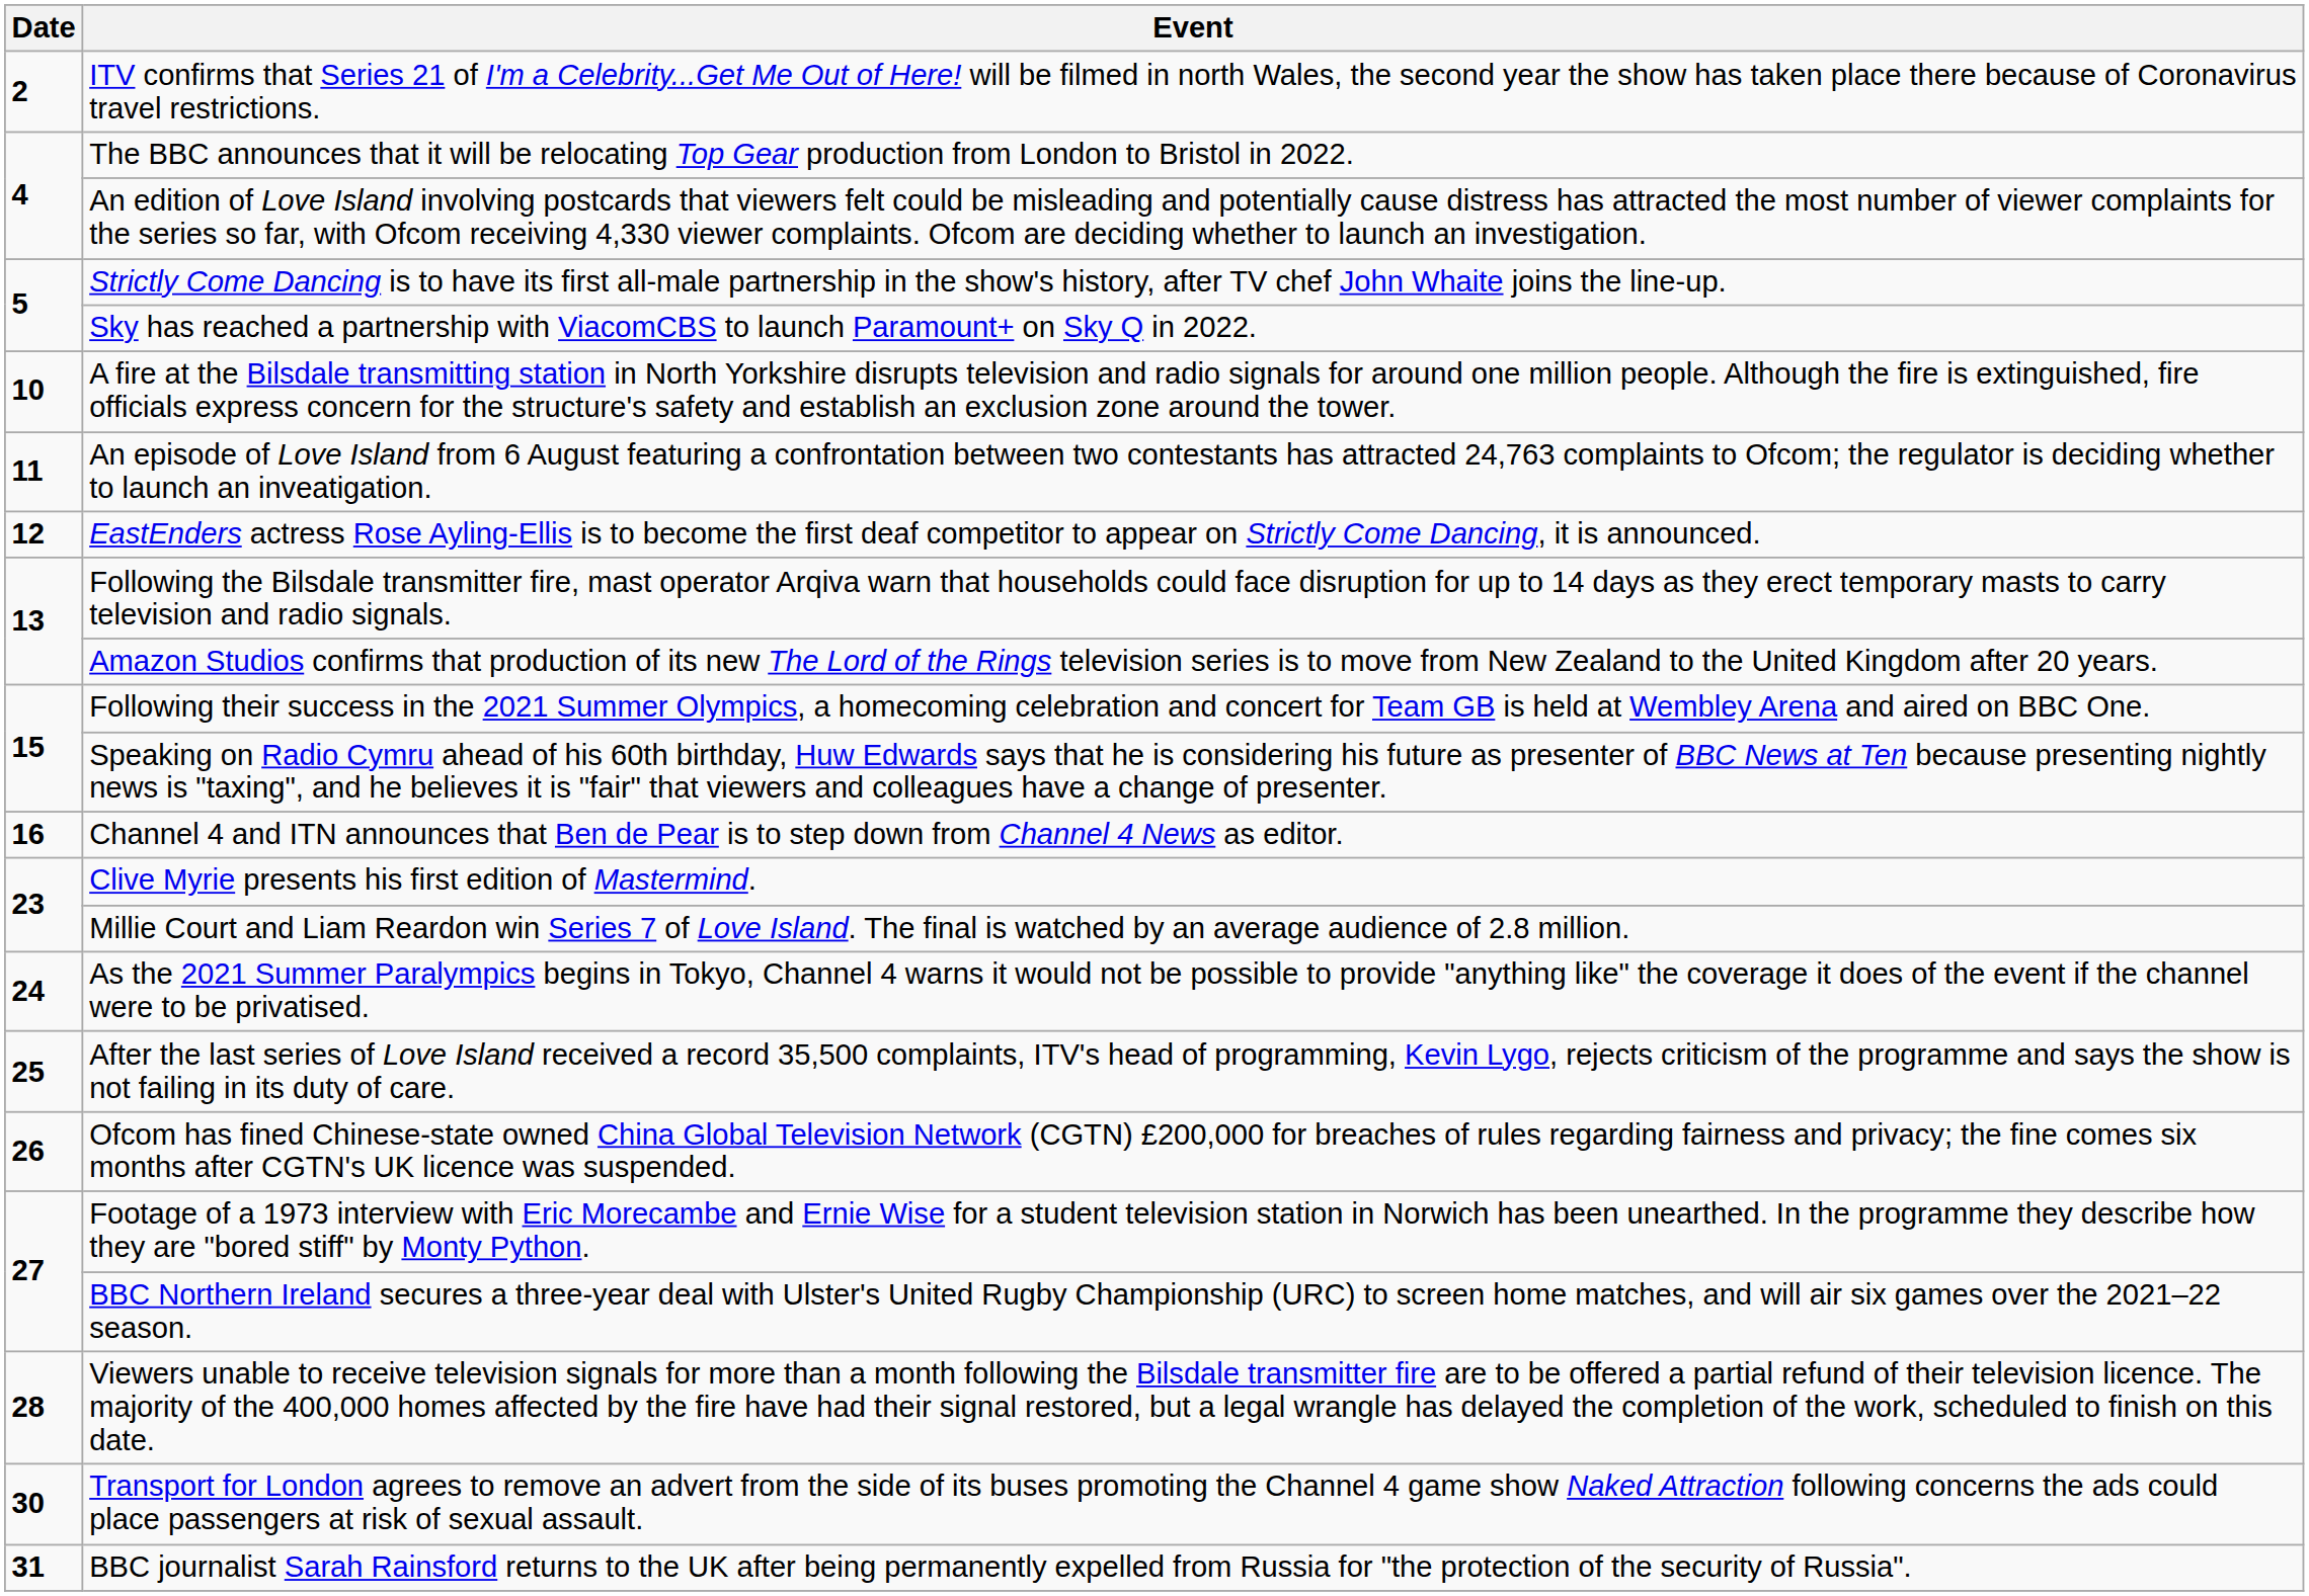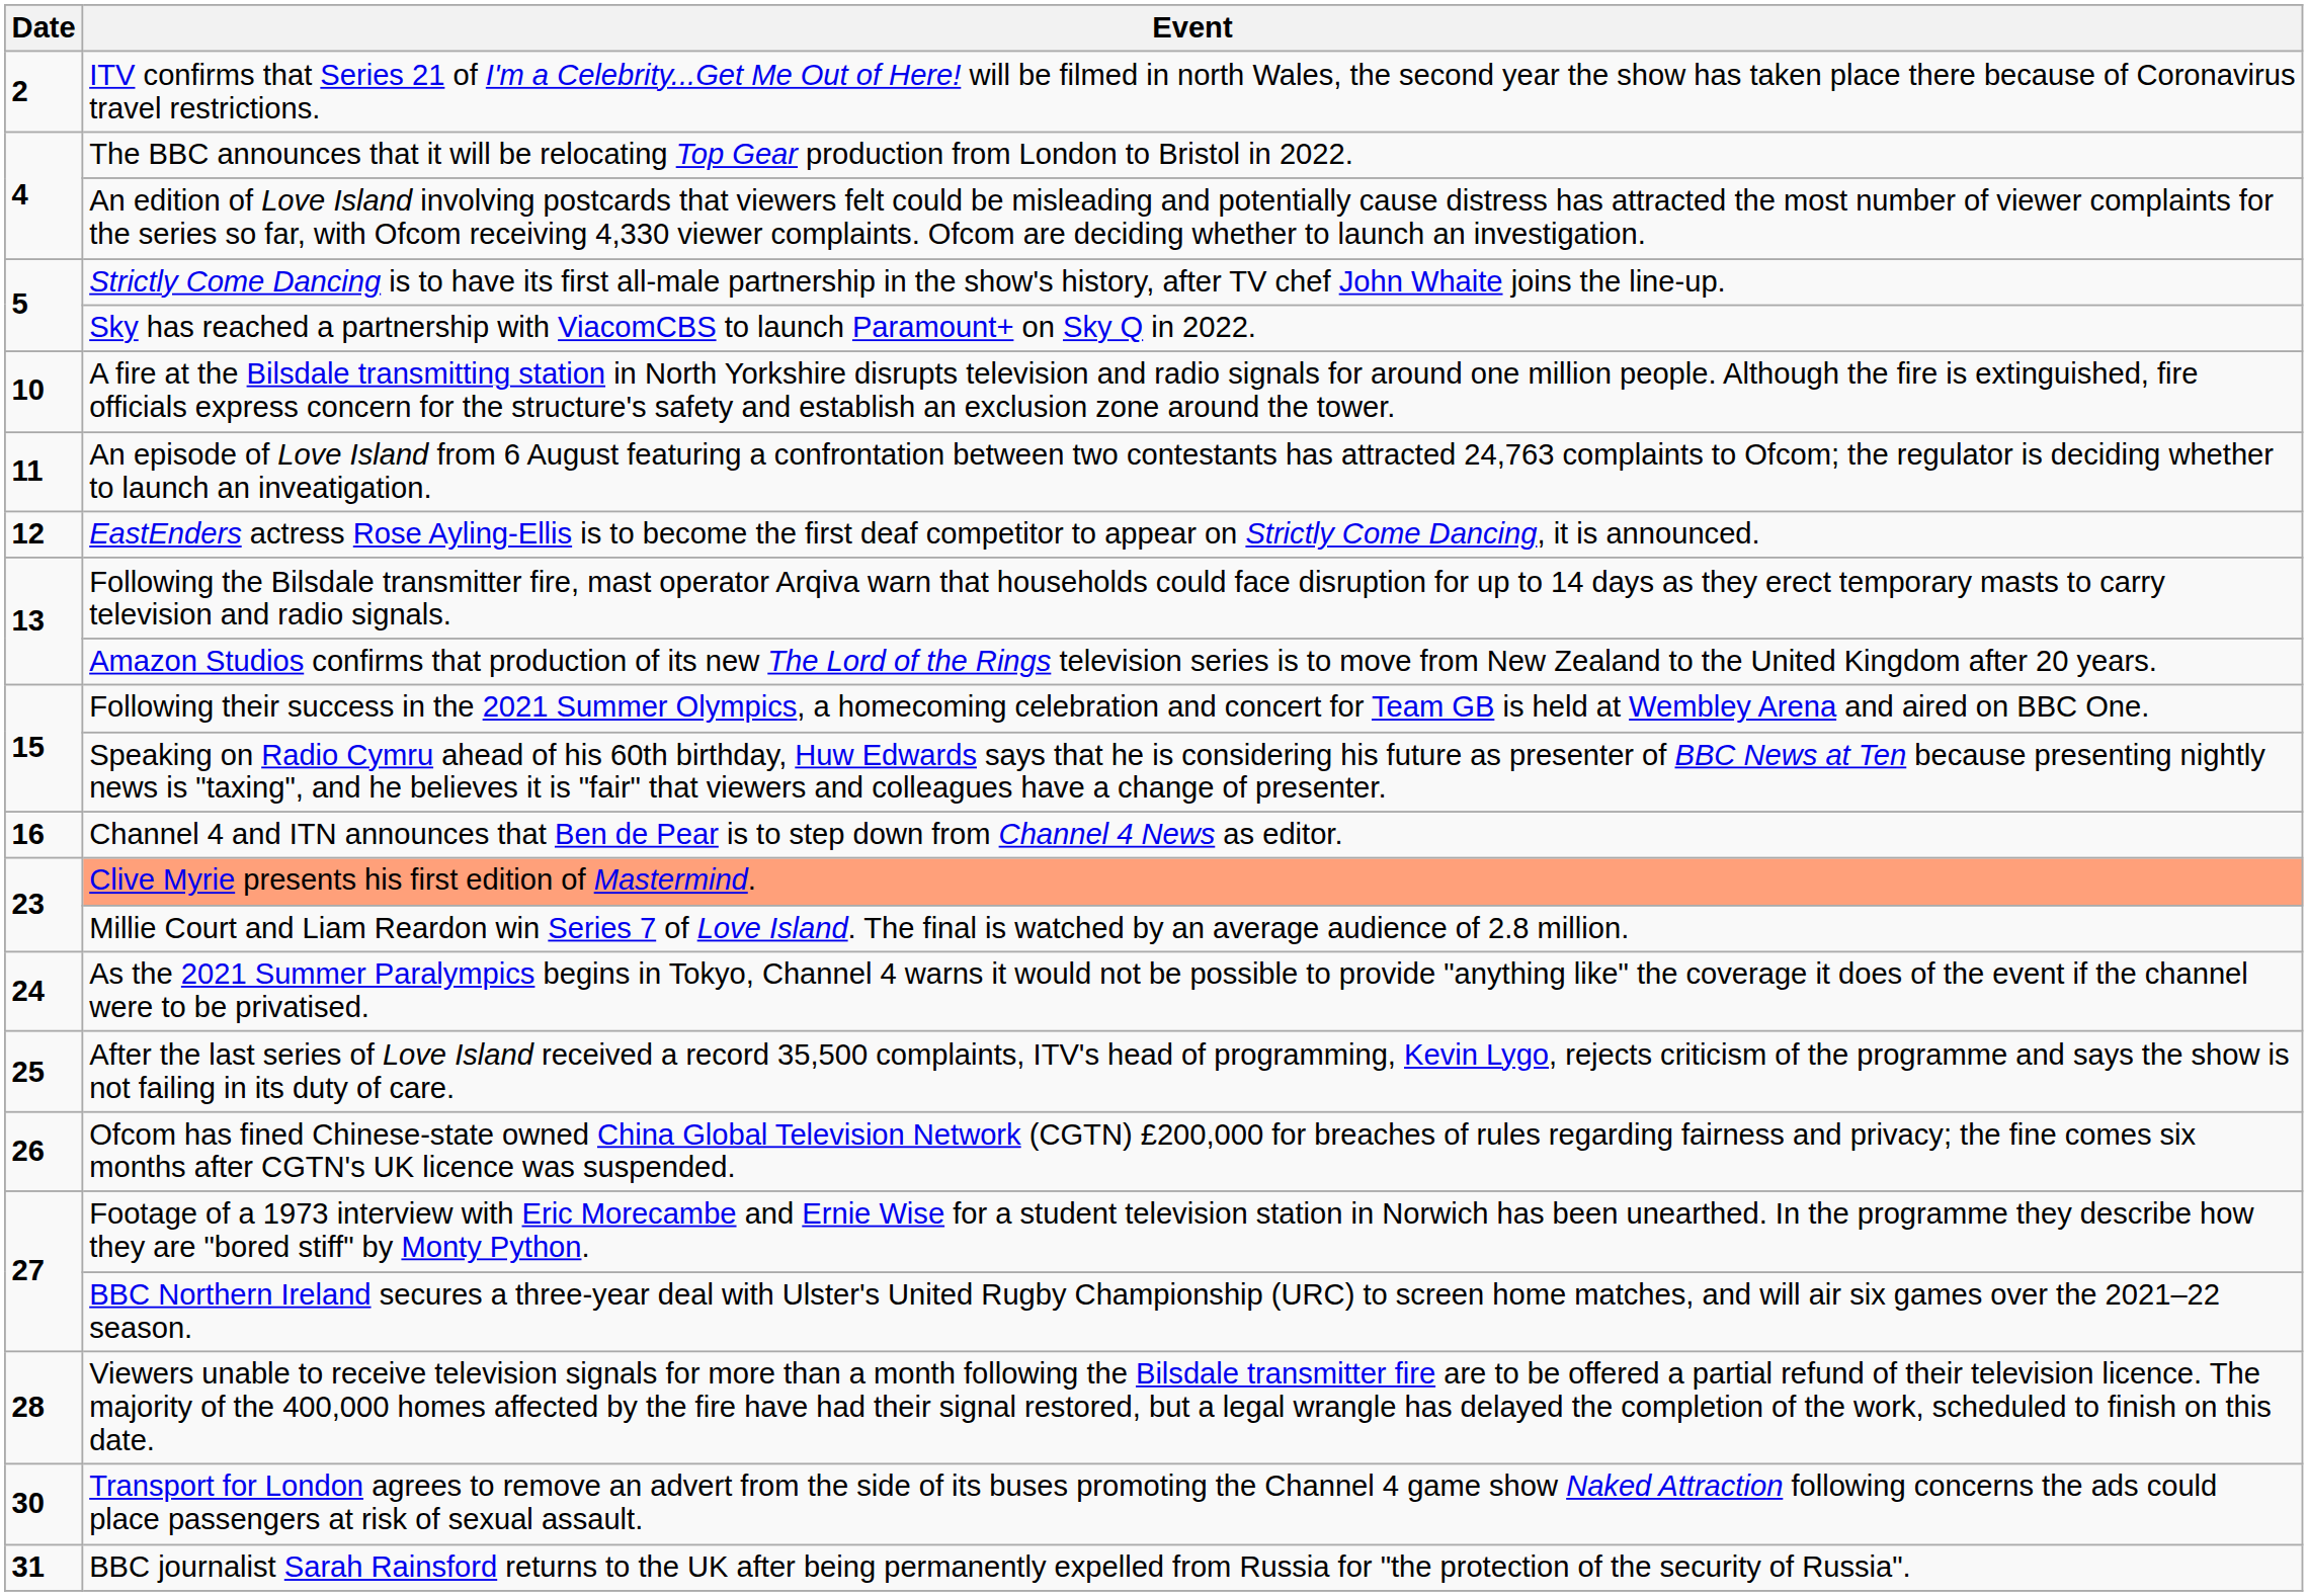Clive Myrie presents his first edition of Mastermind. | Event: no background -> lightsalmon background
